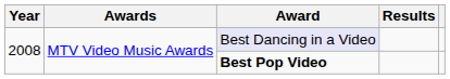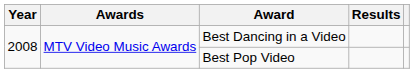Best Dancing in a Video | Award: lavender background -> no background
Best Pop Video | Award: bold -> normal
